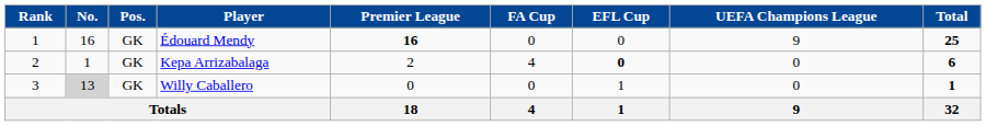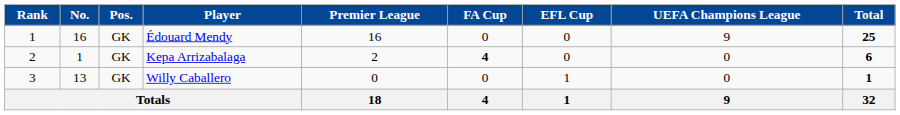Édouard Mendy | Premier League: bold -> normal
Kepa Arrizabalaga | FA Cup: normal -> bold
Kepa Arrizabalaga | EFL Cup: bold -> normal
Willy Caballero | No.: lightgrey background -> no background
